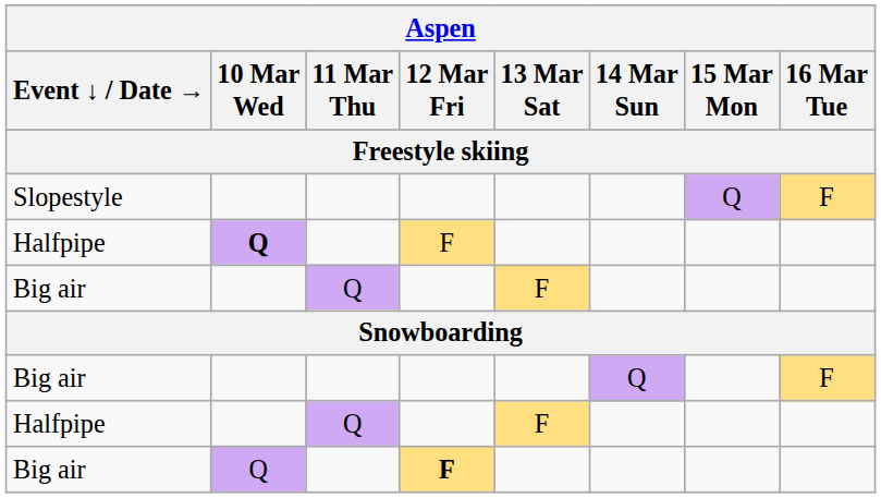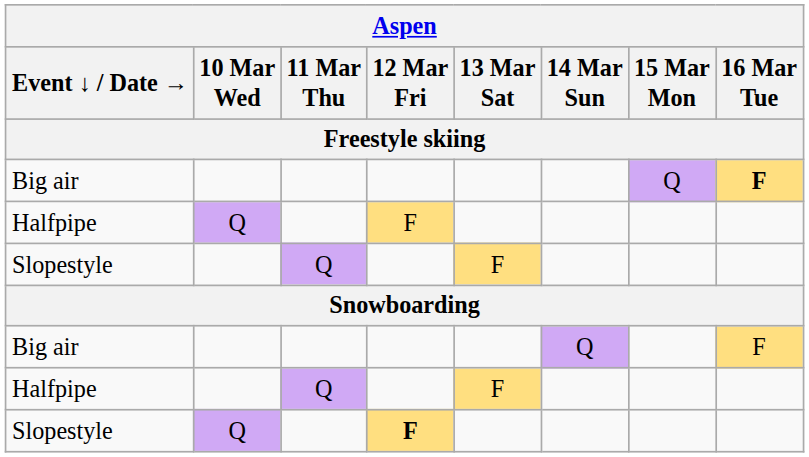row 4 | Event ↓ / Date →: Slopestyle -> Big air
row 4 | 16 Mar Tue: normal -> bold
row 5 | 10 Mar Wed: bold -> normal
row 6 | Event ↓ / Date →: Big air -> Slopestyle
row 10 | Event ↓ / Date →: Big air -> Slopestyle
